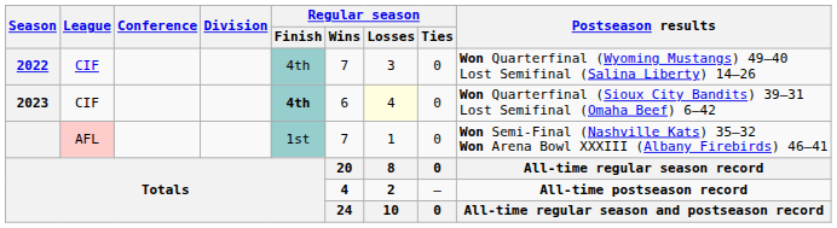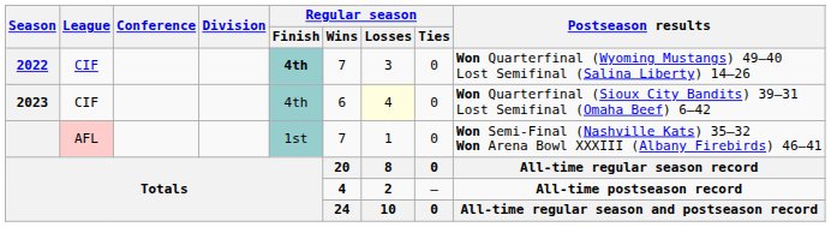2022 | Regular season / Finish: normal -> bold
2023 | Regular season / Finish: bold -> normal
